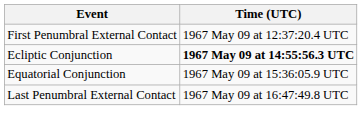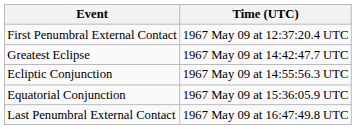+ row: Greatest Eclipse | 1967 May 09 at 14:42:47.7 UTC
Ecliptic Conjunction | Time (UTC): bold -> normal
